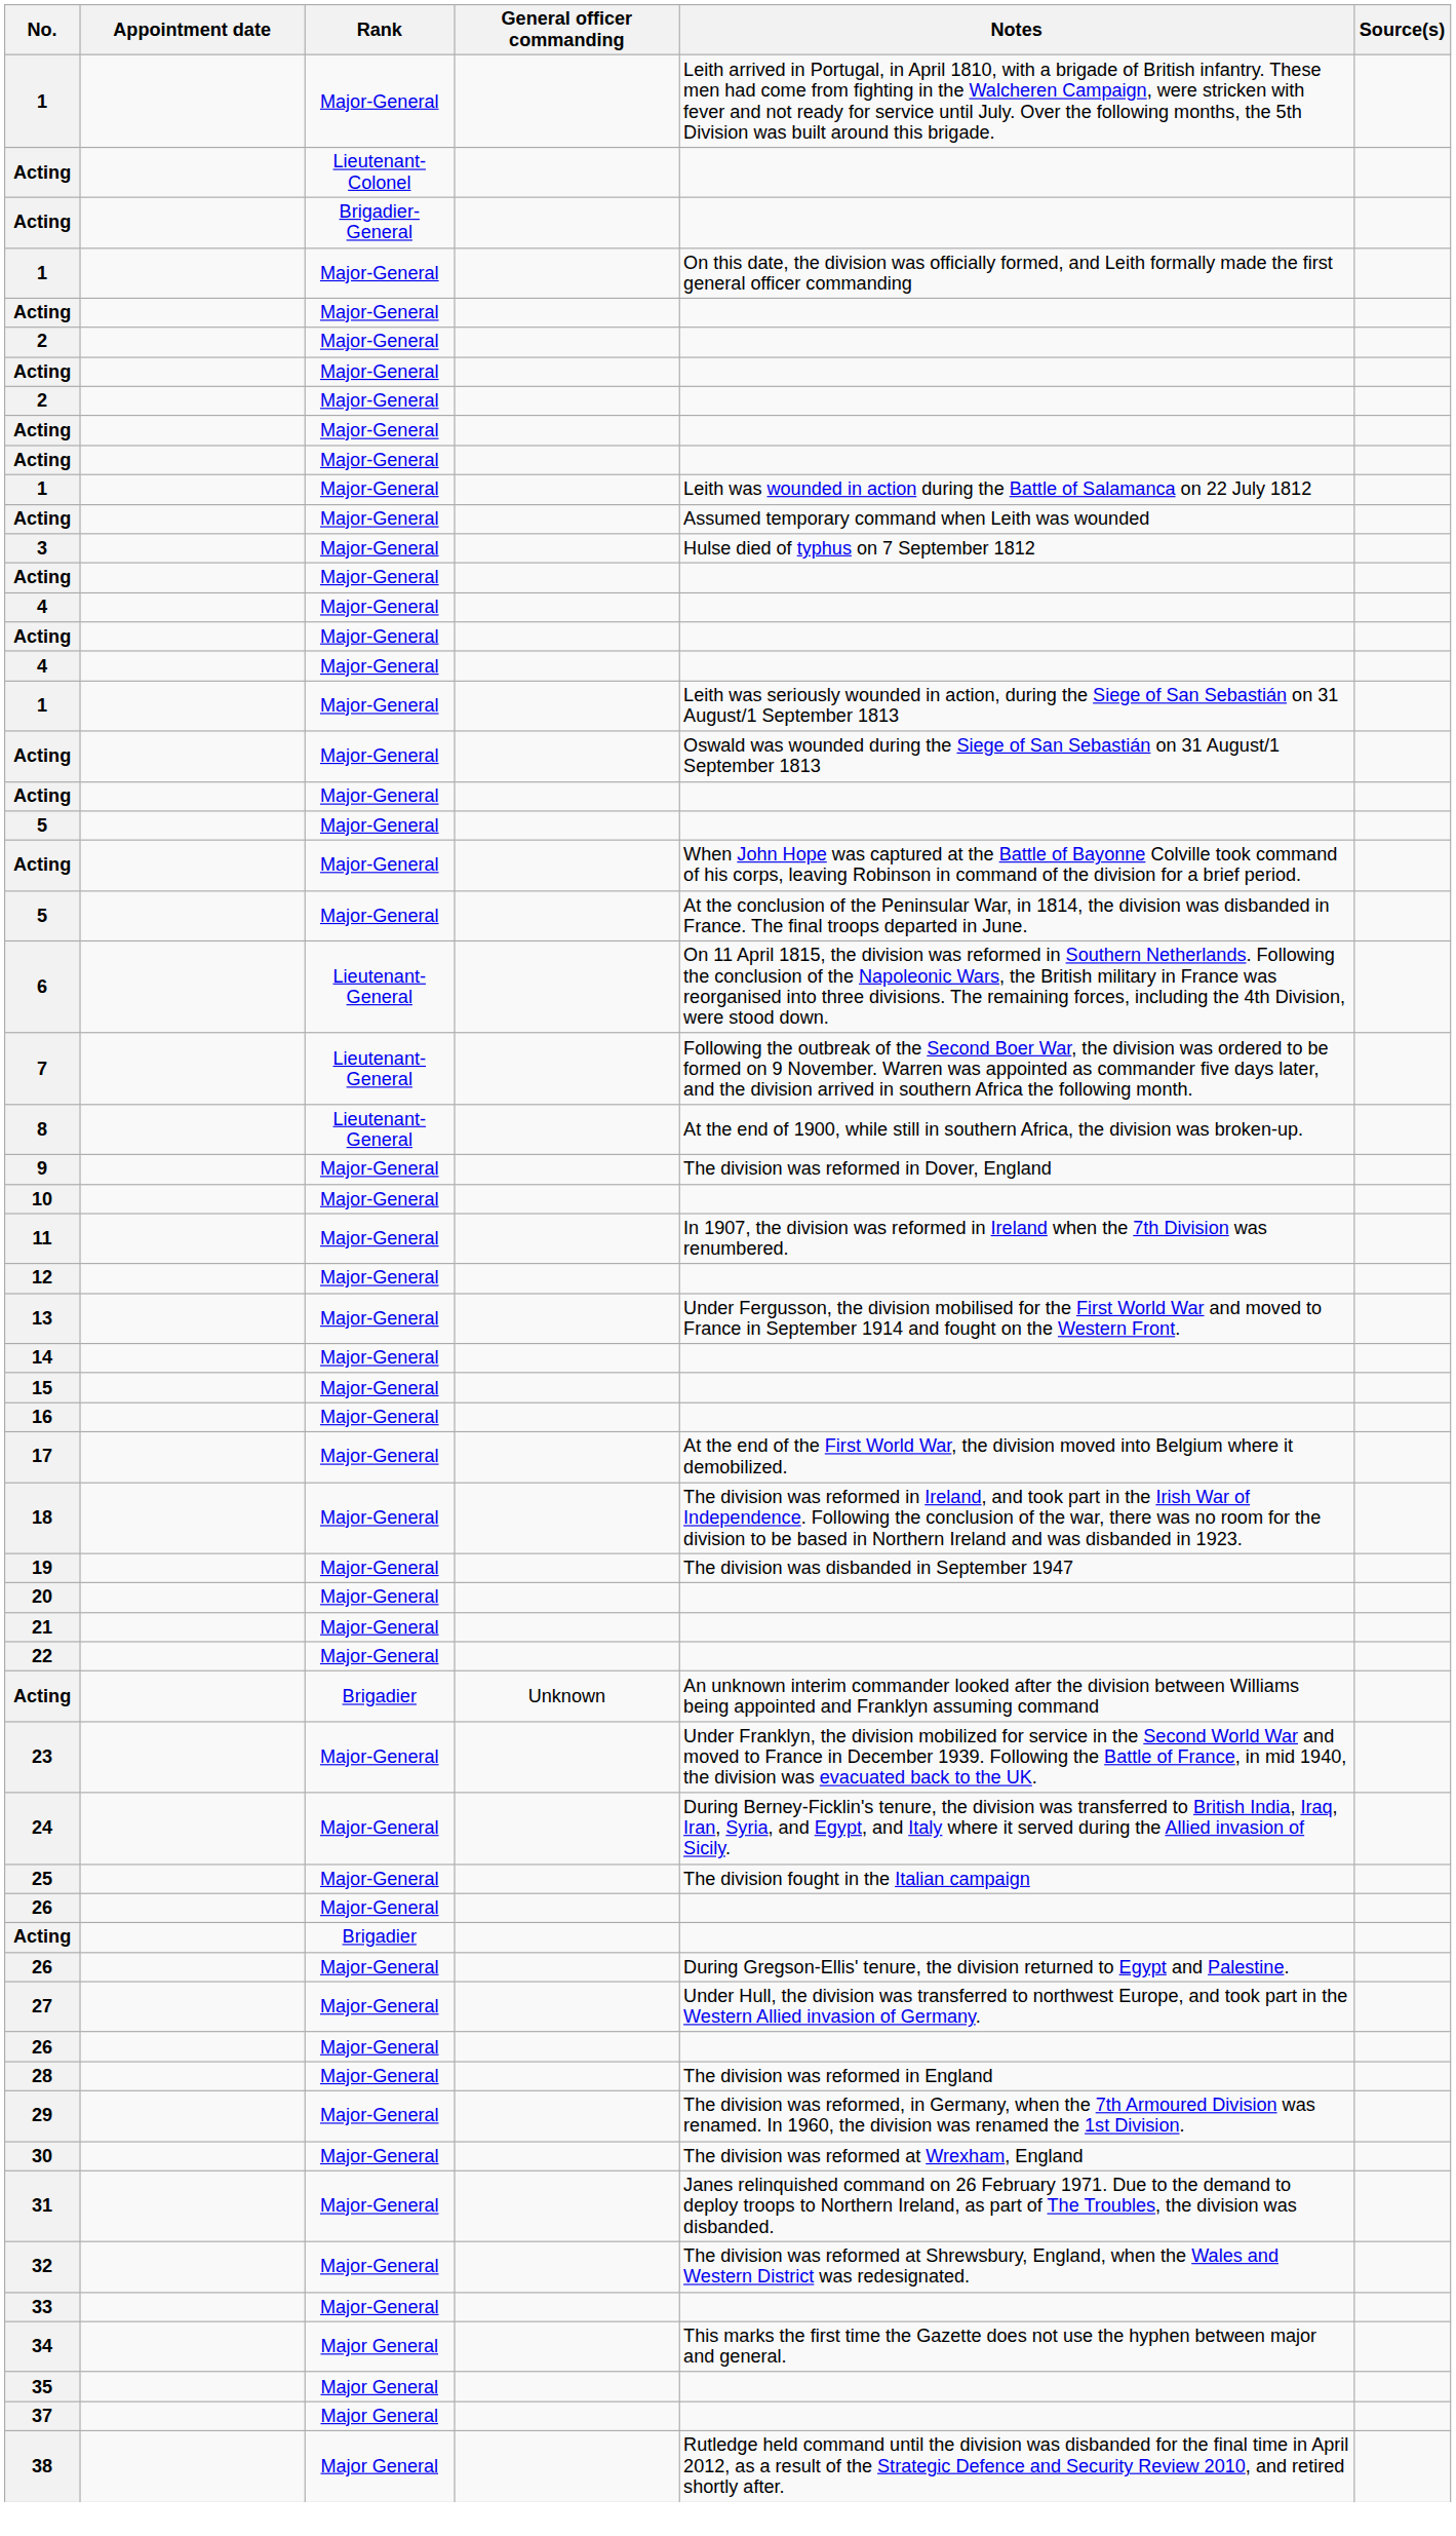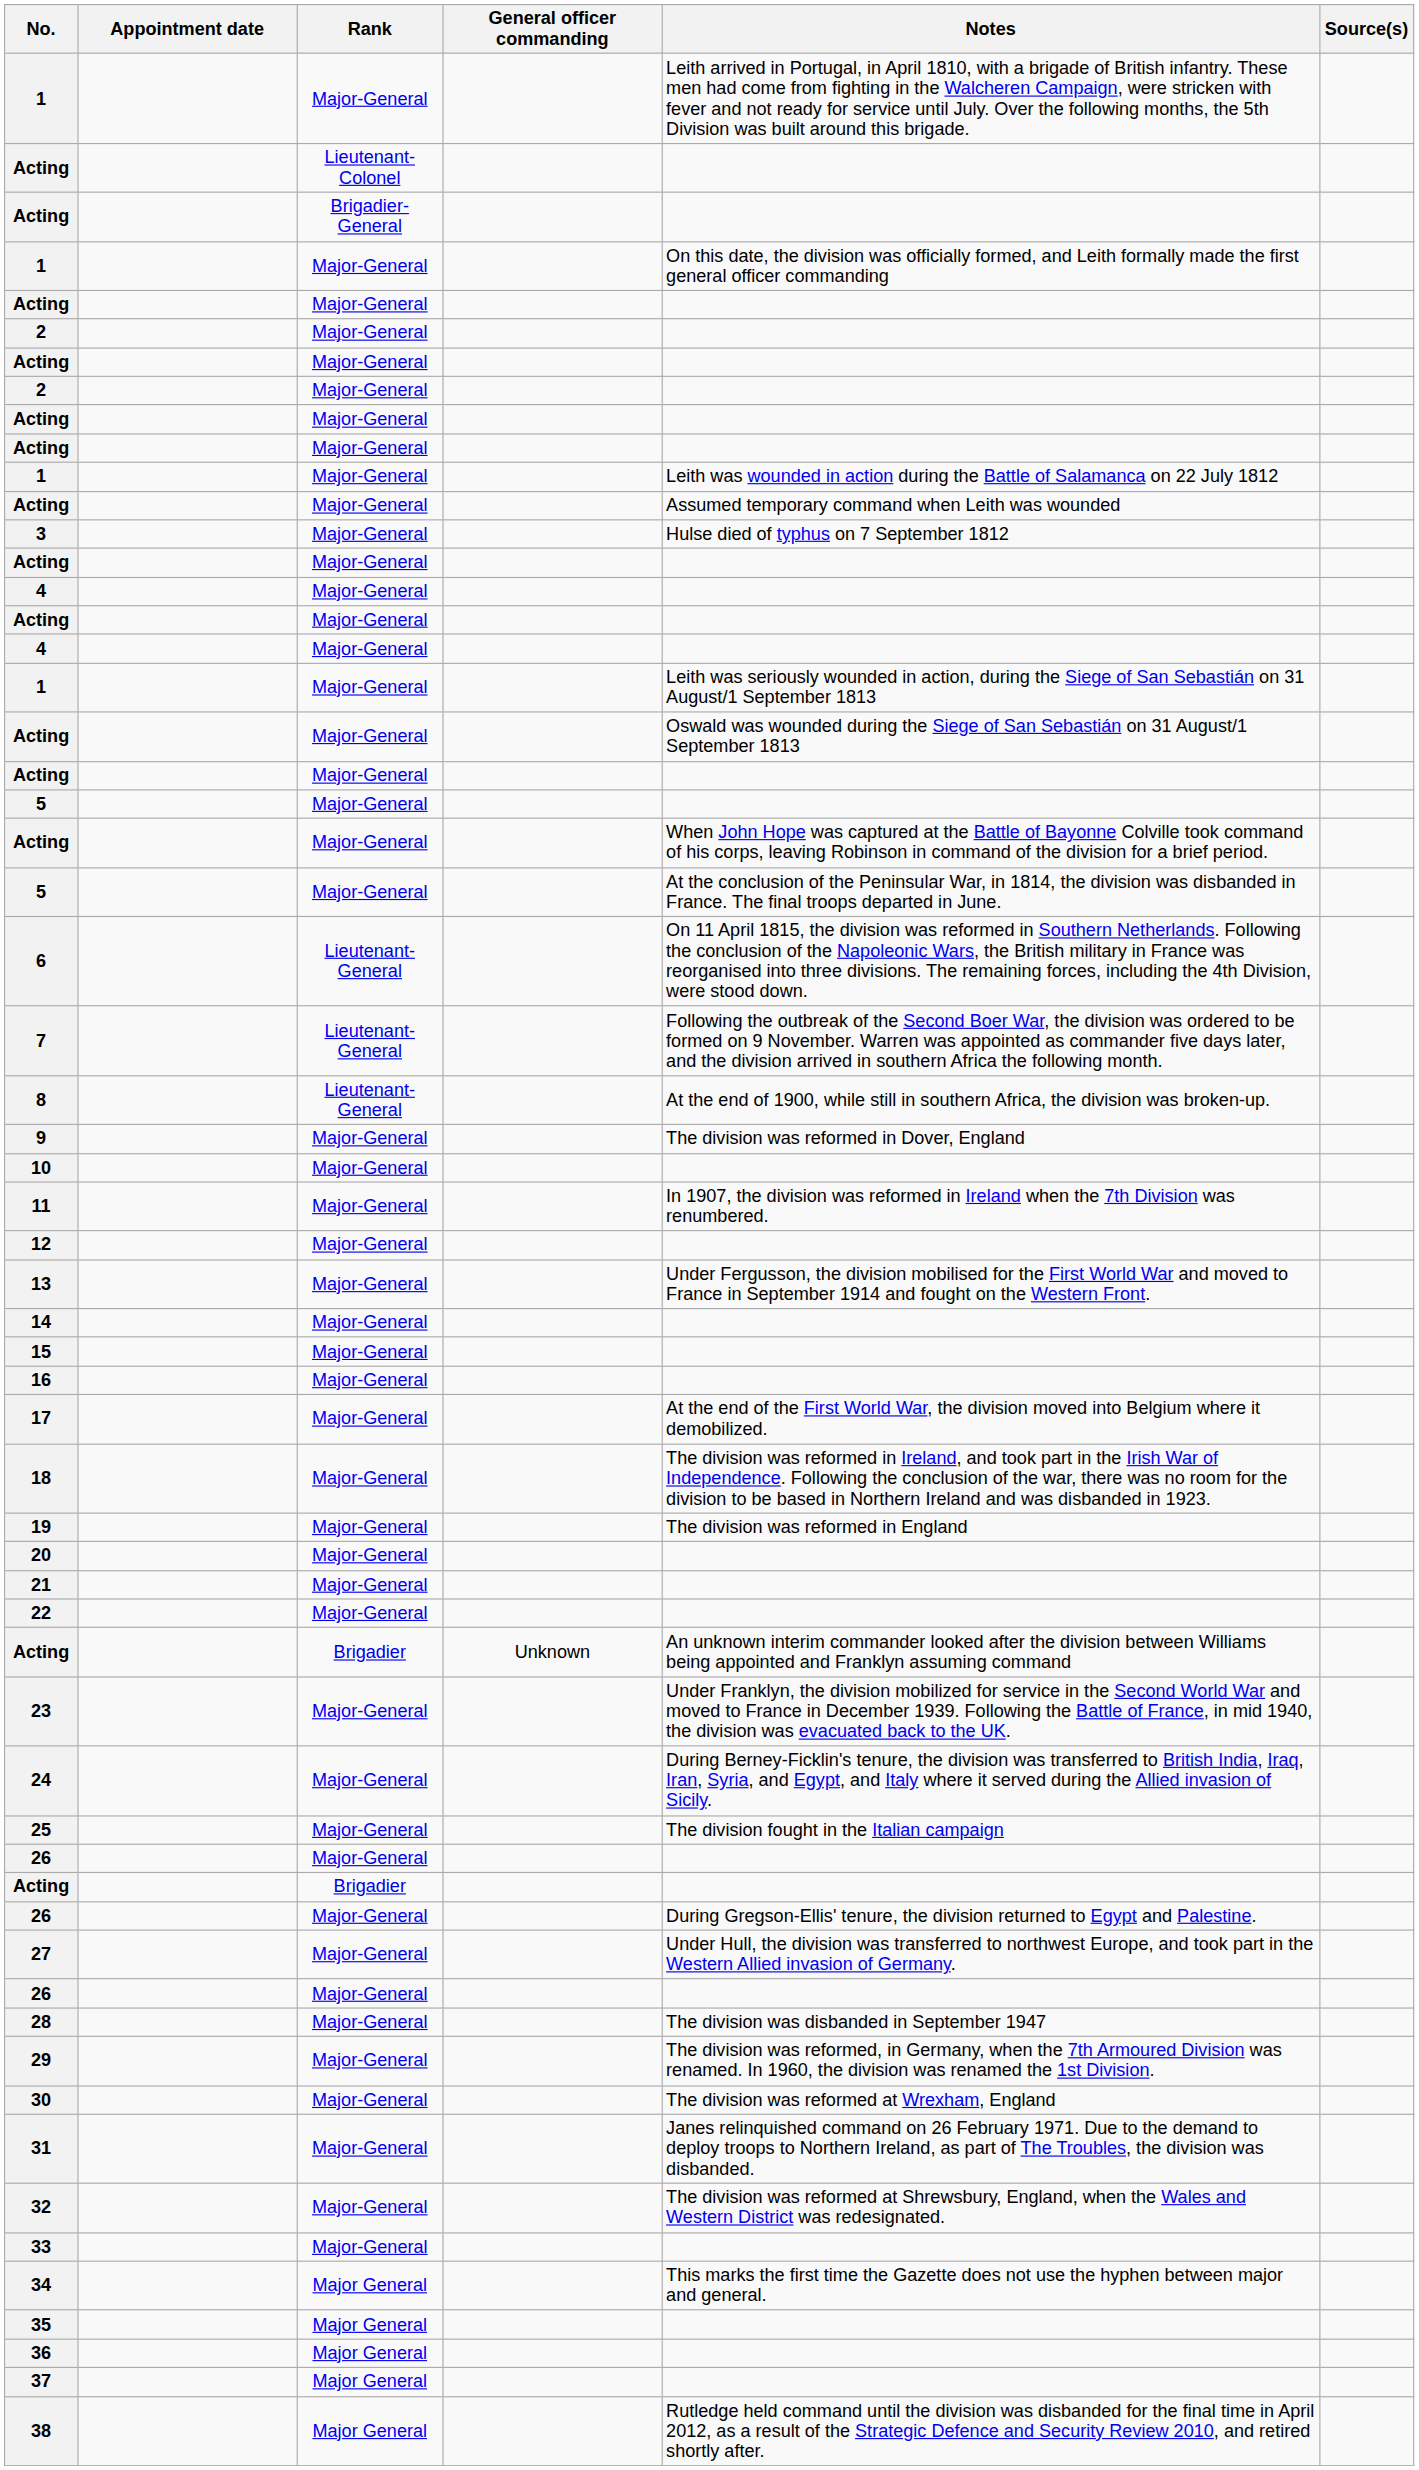19 | Notes: The division was disbanded in September 1947 -> The division was reformed in England
28 | Notes: The division was reformed in England -> The division was disbanded in September 1947
+ row: 36 | Major General
